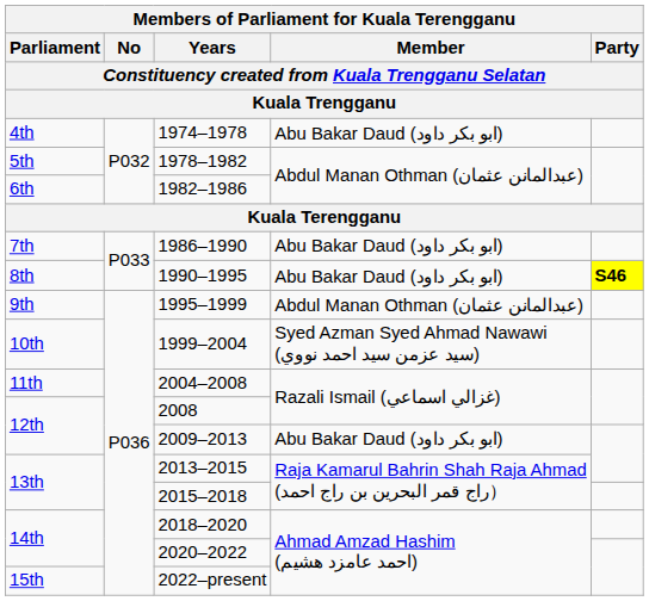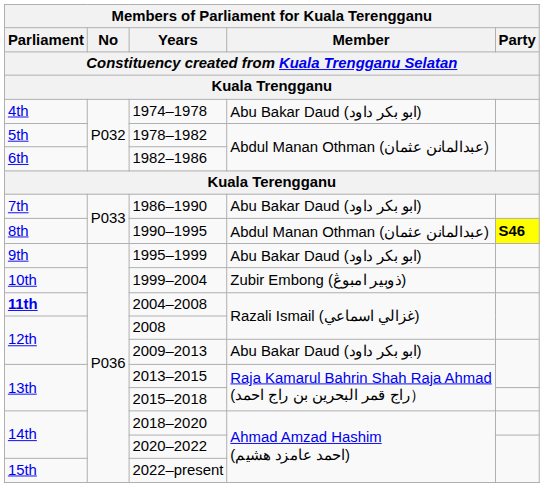1990–1995 | Member: Abu Bakar Daud (ابو بكر داود) -> Abdul Manan Othman (عبدالمانن عثمان)
1995–1999 | Member: Abdul Manan Othman (عبدالمانن عثمان) -> Abu Bakar Daud (ابو بكر داود)
1999–2004 | Member: Syed Azman Syed Ahmad Nawawi (سيد عزمن سيد احمد نووي) -> Zubir Embong (ذوبير امبوڠ)
2004–2008 | Parliament: normal -> bold
